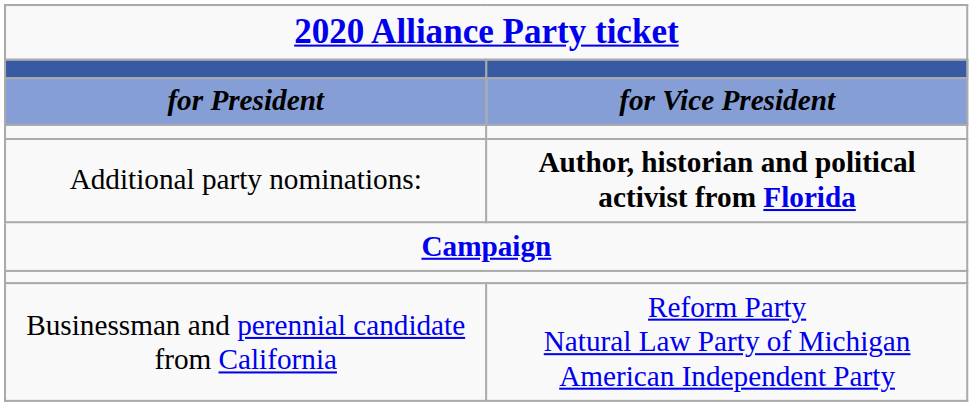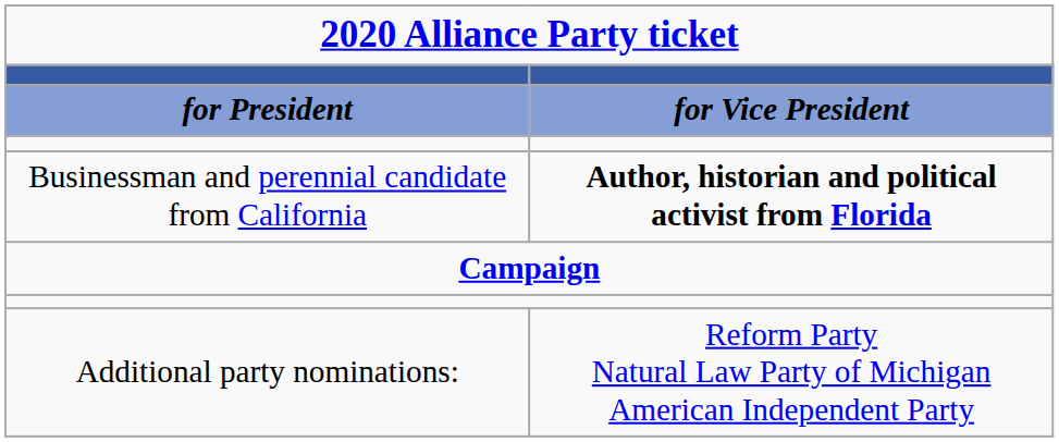row 5 | column 1: Additional party nominations: -> Businessman and perennial candidate from California
row 8 | column 1: Businessman and perennial candidate from California -> Additional party nominations:
